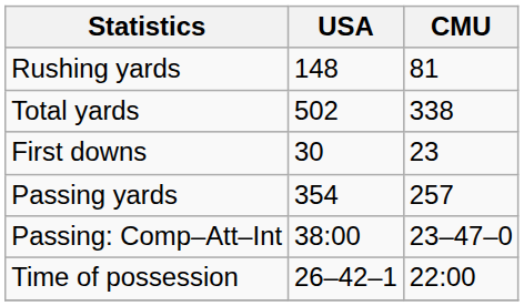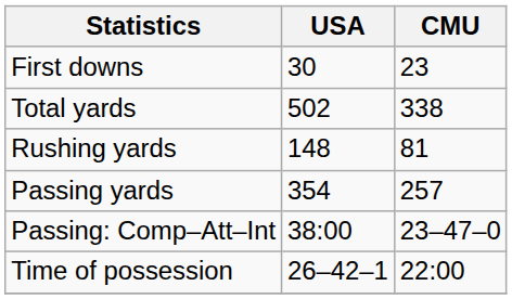rows swapped: First downs <-> Rushing yards
